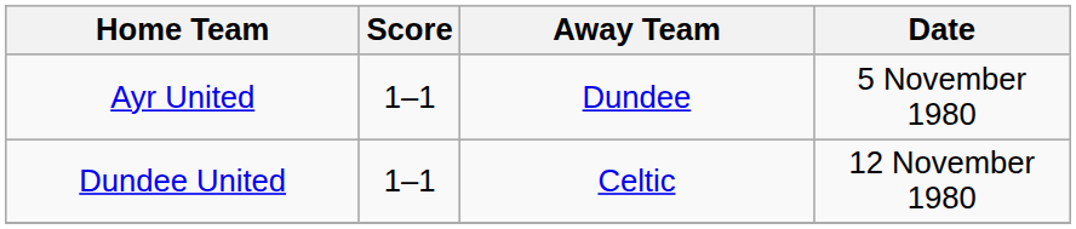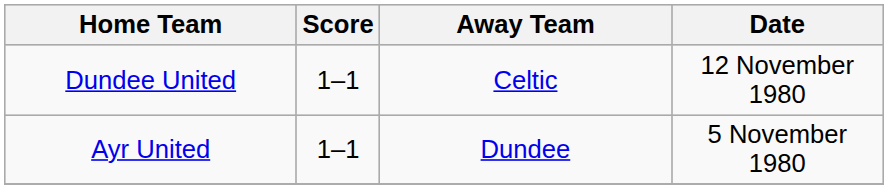rows swapped: Ayr United <-> Dundee United
